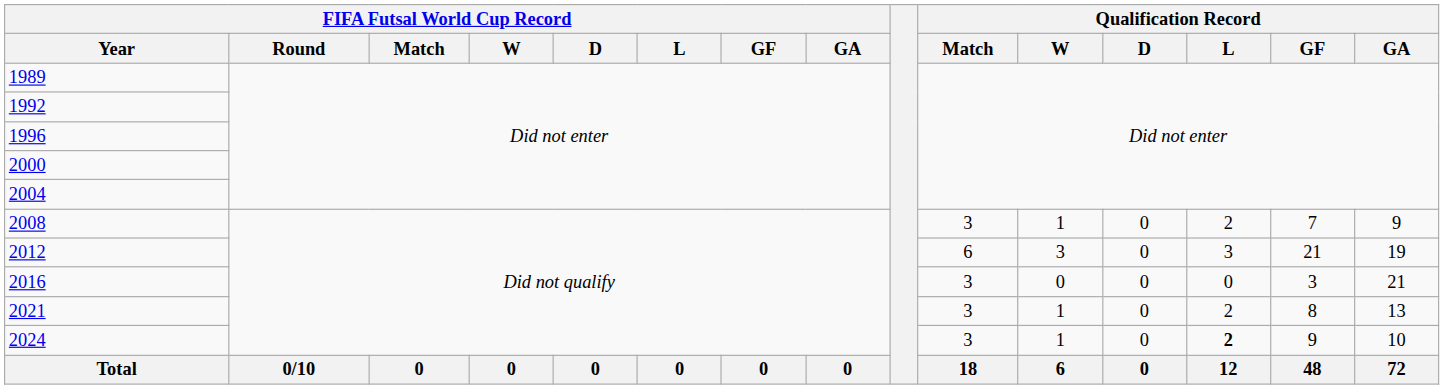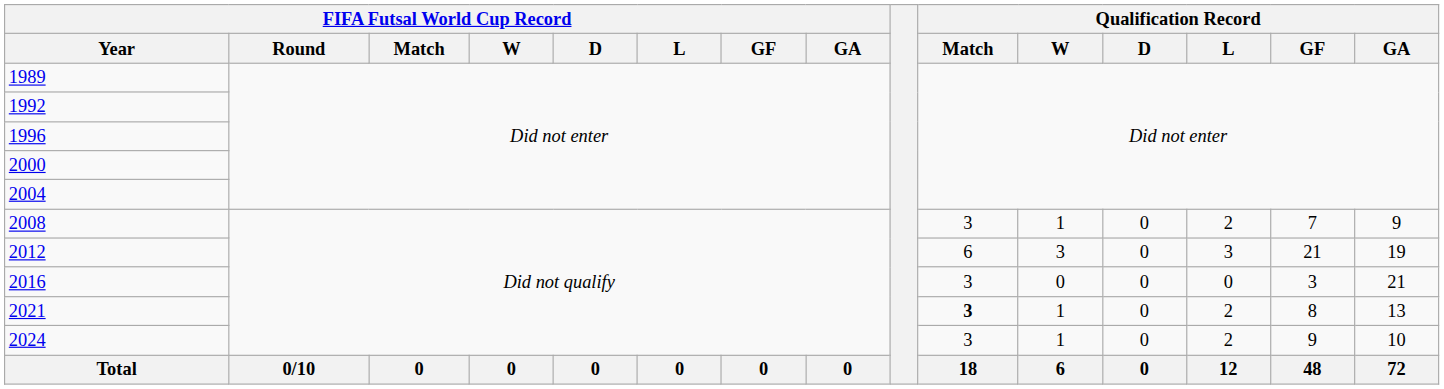2021 | Qualification Record / Match: normal -> bold
2024 | Qualification Record / L: bold -> normal
